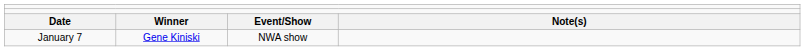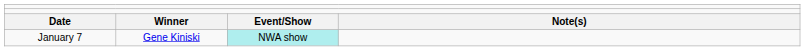January 7 | column 3: no background -> paleturquoise background
